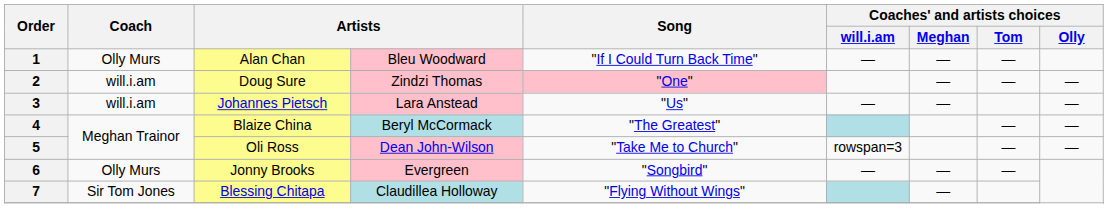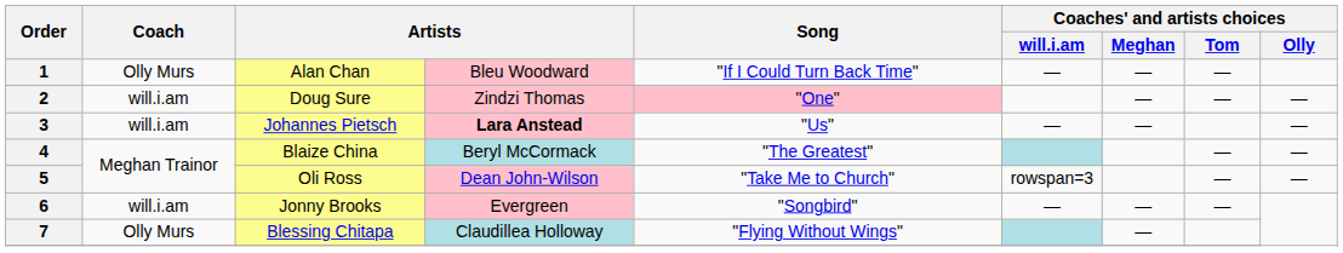3 | column 4: normal -> bold
6 | Coach: Olly Murs -> will.i.am
7 | Coach: Sir Tom Jones -> Olly Murs
